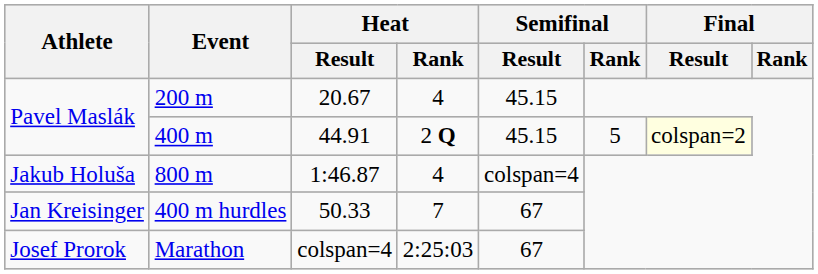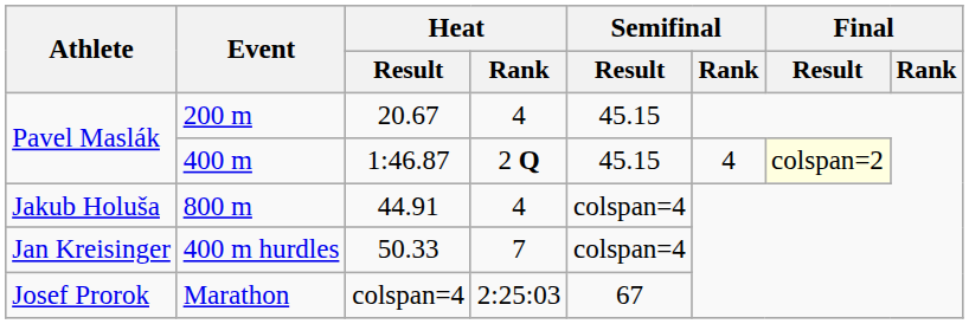400 m | Heat / Result: 44.91 -> 1:46.87
400 m | Semifinal / Rank: 5 -> 4
800 m | Heat / Result: 1:46.87 -> 44.91
400 m hurdles | Semifinal / Result: 67 -> colspan=4
